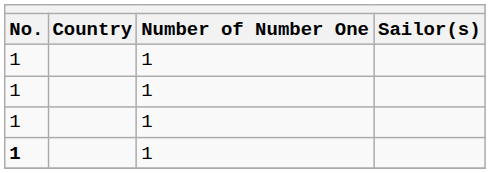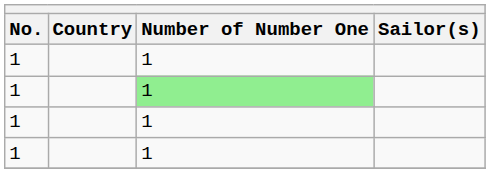row 4 | Number of Number One: no background -> lightgreen background
row 6 | No.: bold -> normal
